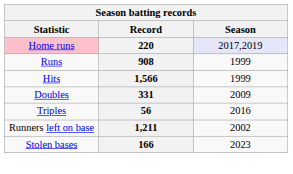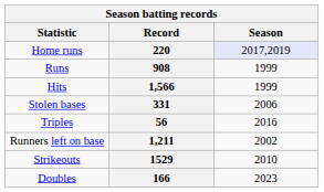220 | Statistic: pink background -> no background
331 | Statistic: Doubles -> Stolen bases
331 | Season: 2009 -> 2006
+ row: Strikeouts | 1529 | 2010
166 | Statistic: Stolen bases -> Doubles
